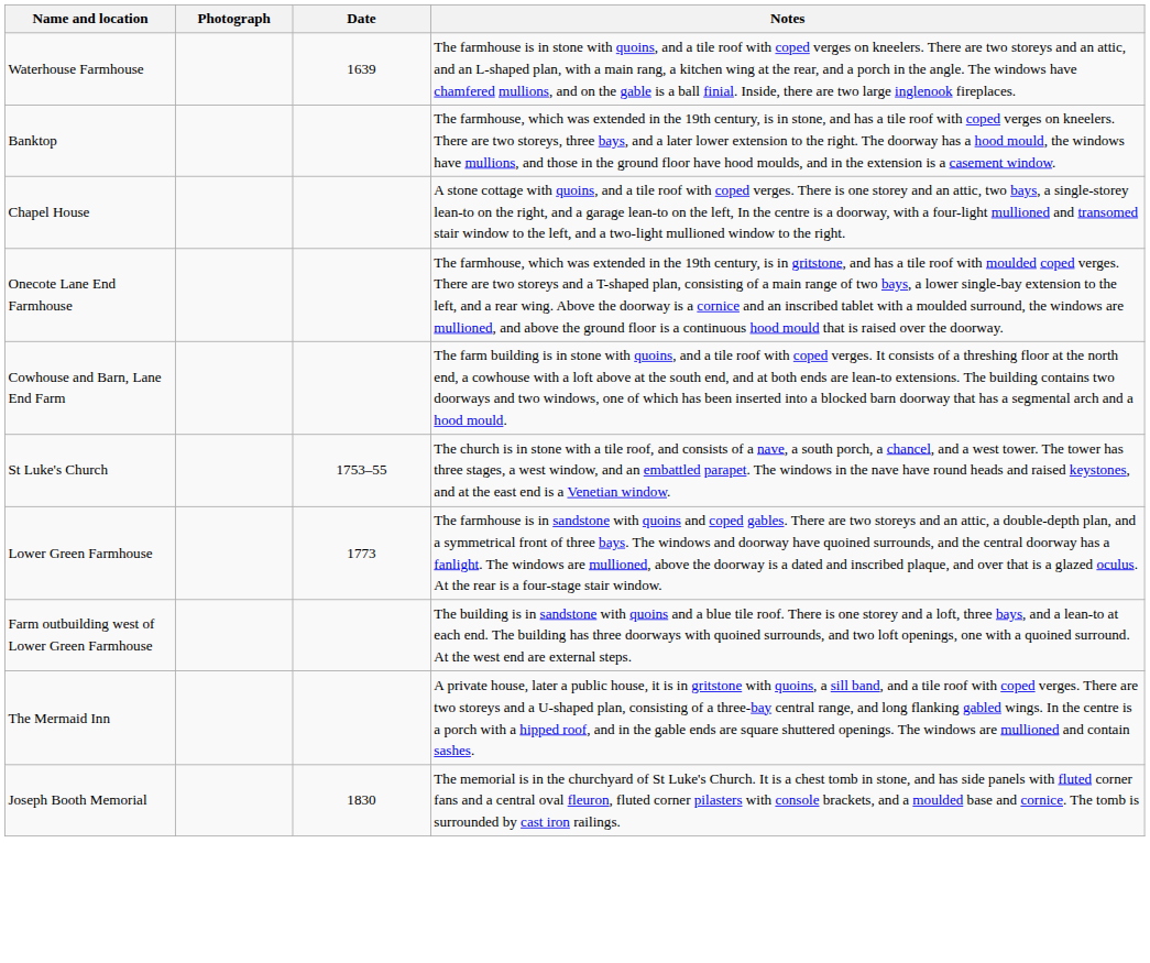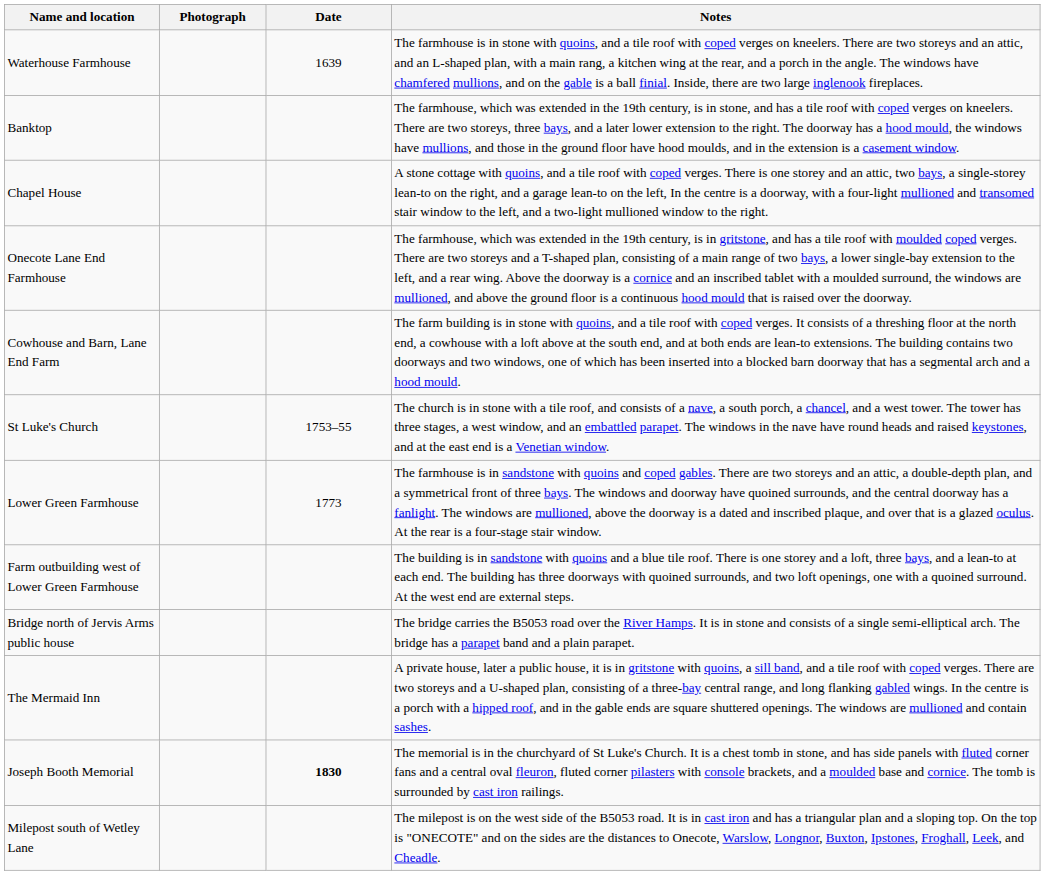+ row: Bridge north of Jervis Arms public house | The bridge carries the B5053 road over the River Hamps. It is in stone and consists of a single semi-elliptical arch. The bridge has a parapet band and a plain parapet.
Joseph Booth Memorial | Date: normal -> bold
+ row: Milepost south of Wetley Lane | The milepost is on the west side of the B5053 road. It is in cast iron and has a triangular plan and a sloping top. On the top is "ONECOTE" and on the sides are the distances to Onecote, Warslow, Longnor, Buxton, Ipstones, Froghall, Leek, and Cheadle.
